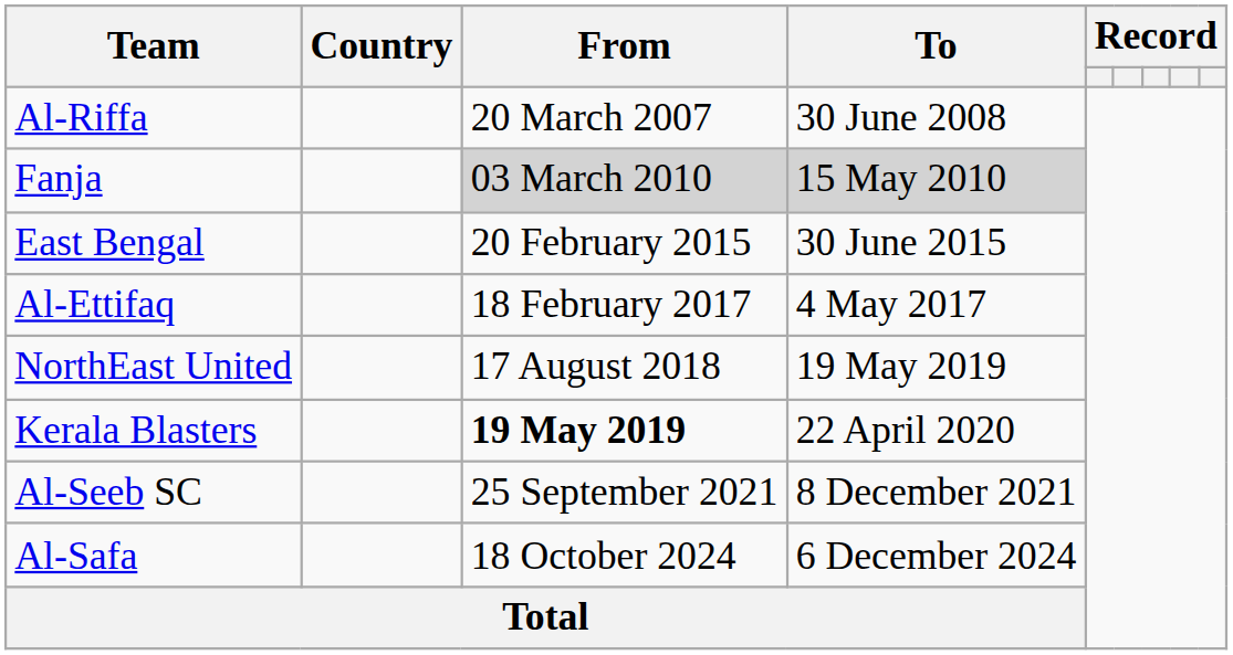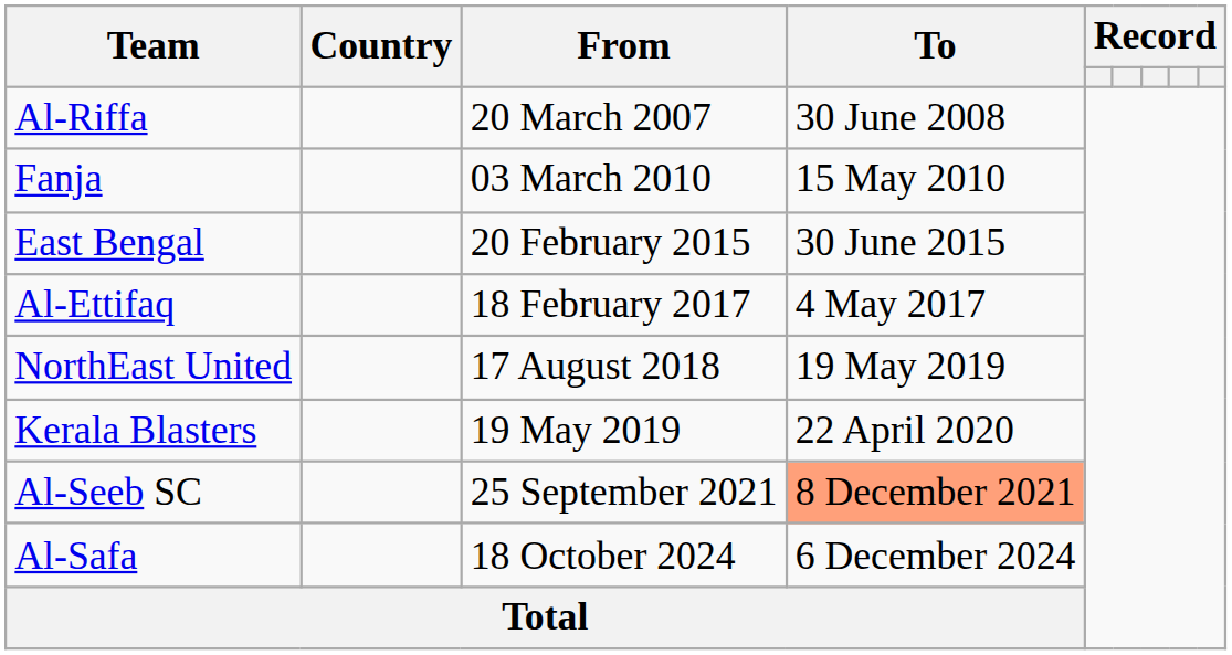Fanja | From: lightgrey background -> no background
Fanja | To: lightgrey background -> no background
Kerala Blasters | From: bold -> normal
Al-Seeb SC | To: no background -> lightsalmon background
